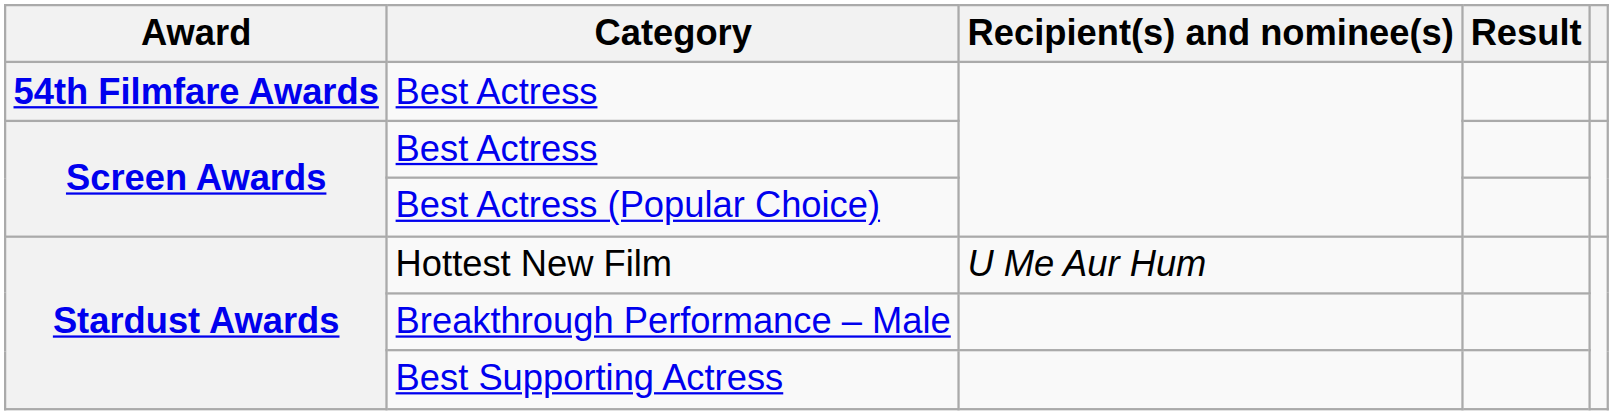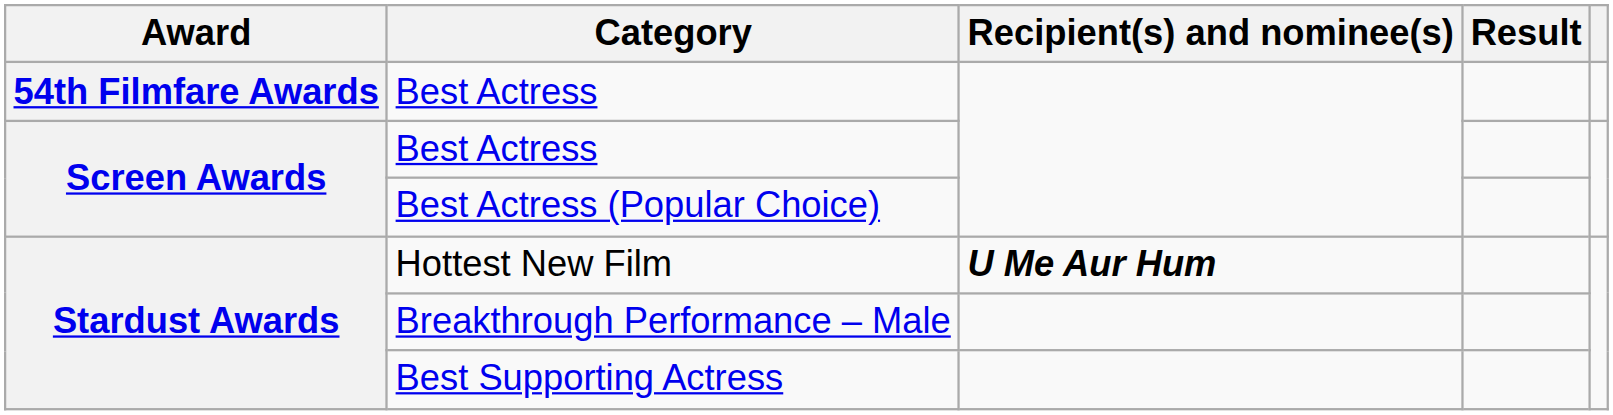Hottest New Film | Recipient(s) and nominee(s): normal -> bold
